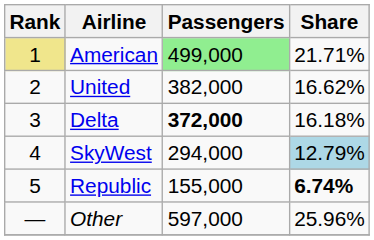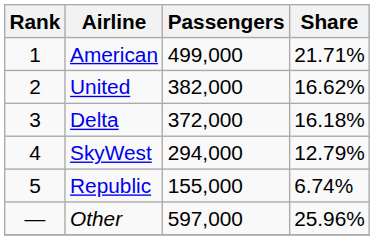American | Rank: khaki background -> no background
American | Passengers: lightgreen background -> no background
Delta | Passengers: bold -> normal
SkyWest | Share: lightblue background -> no background
Republic | Share: bold -> normal
